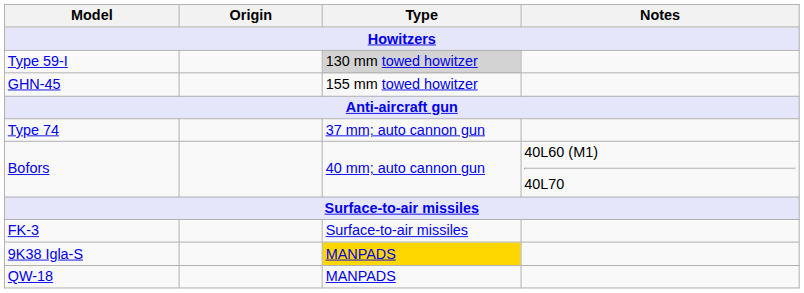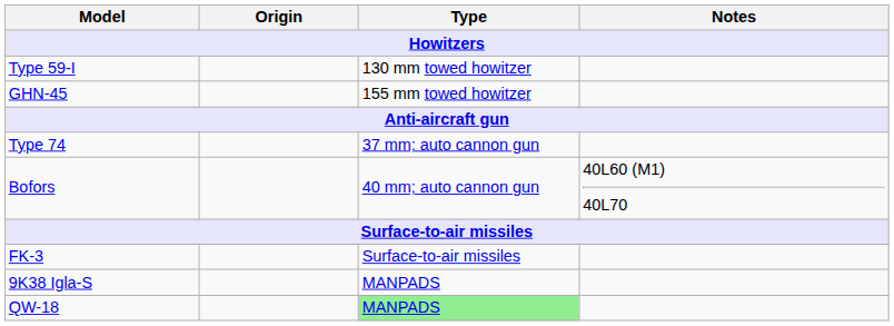Type 59-I | Type: lightgrey background -> no background
9K38 Igla-S | Type: gold background -> no background
QW-18 | Type: no background -> lightgreen background
